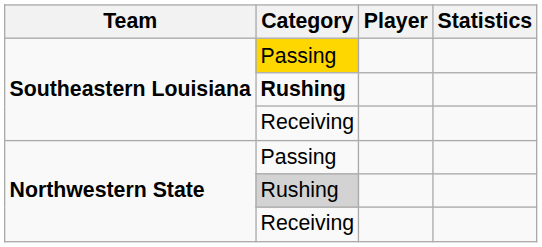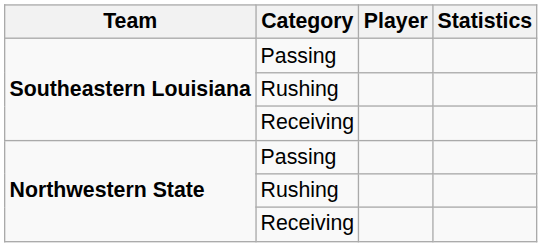Southeastern Louisiana / Passing | Category: gold background -> no background
Southeastern Louisiana / Rushing | Category: bold -> normal
Northwestern State / Rushing | Category: lightgrey background -> no background
